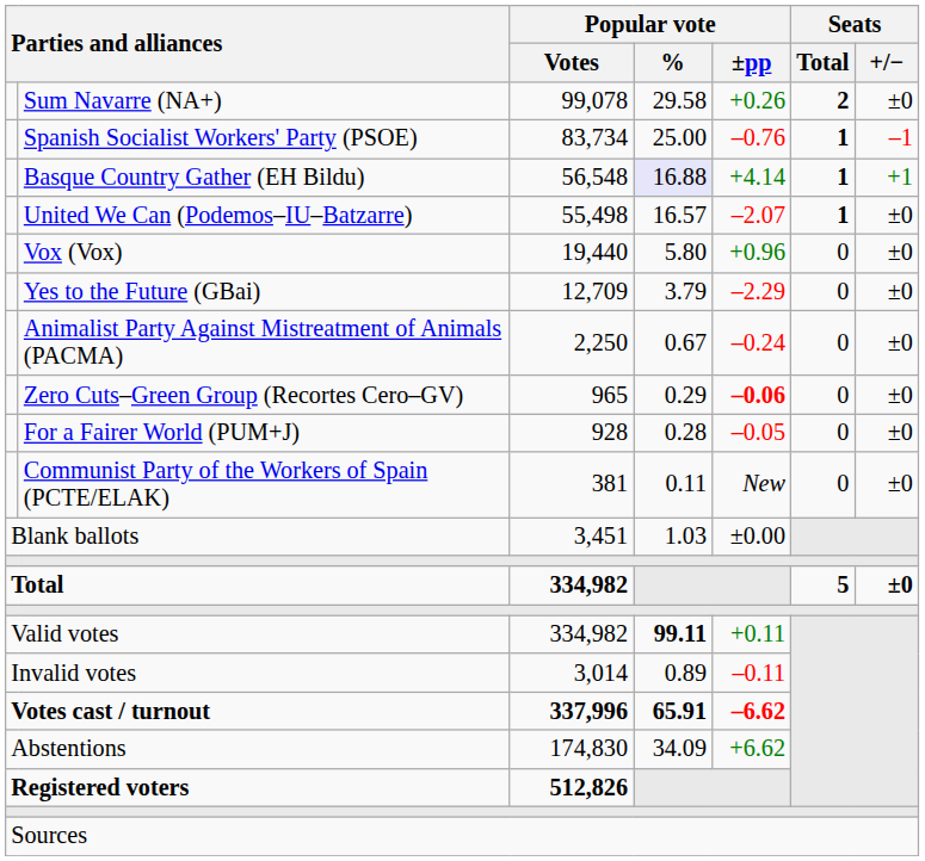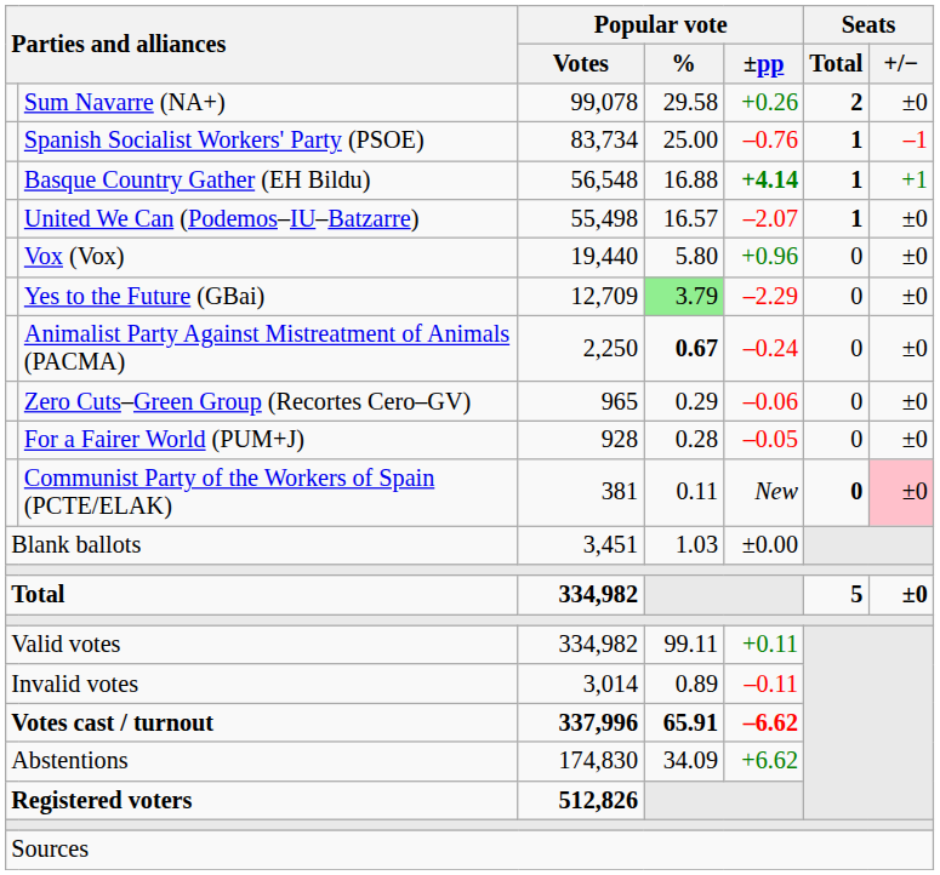Basque Country Gather (EH Bildu) | Popular vote / %: lavender background -> no background
Basque Country Gather (EH Bildu) | Popular vote / ±pp: normal -> bold
Yes to the Future (GBai) | Popular vote / %: no background -> lightgreen background
Animalist Party Against Mistreatment of Animals (PACMA) | Popular vote / %: normal -> bold
Zero Cuts–Green Group (Recortes Cero–GV) | Popular vote / ±pp: bold -> normal
Communist Party of the Workers of Spain (PCTE/ELAK) | Seats / Total: normal -> bold
Communist Party of the Workers of Spain (PCTE/ELAK) | Seats / +/−: no background -> pink background
Valid votes | Popular vote / %: bold -> normal
